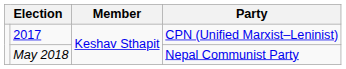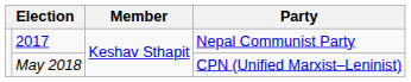2017 | Party: CPN (Unified Marxist–Leninist) -> Nepal Communist Party
May 2018 | Party: Nepal Communist Party -> CPN (Unified Marxist–Leninist)
